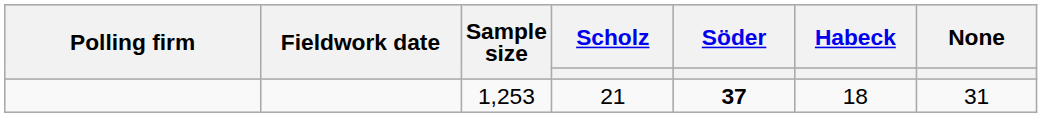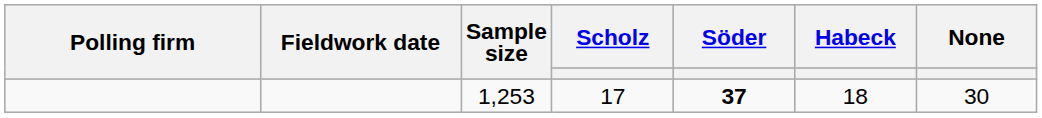row 3 | Scholz: 21 -> 17
row 3 | None: 31 -> 30
